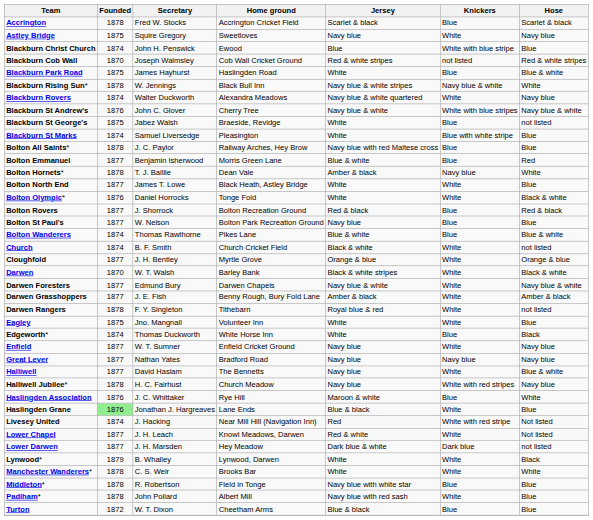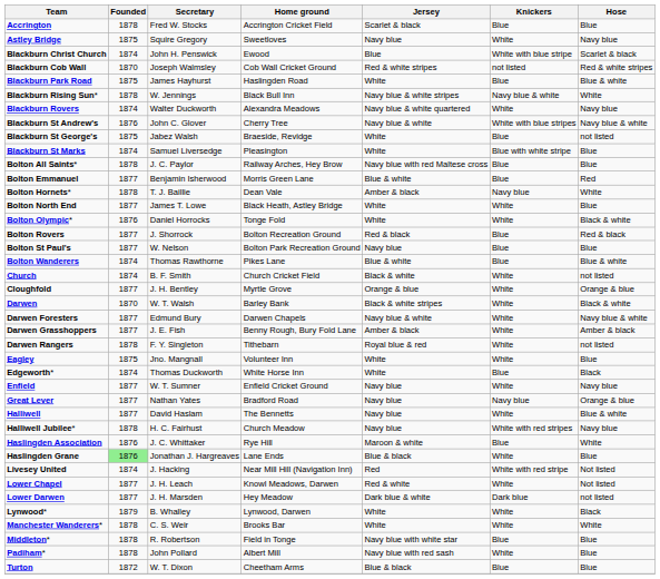Accrington | Hose: Scarlet & black -> Blue
Blackburn Christ Church | Hose: Blue -> Scarlet & black
Great Lever | Hose: Navy blue -> Orange & blue
